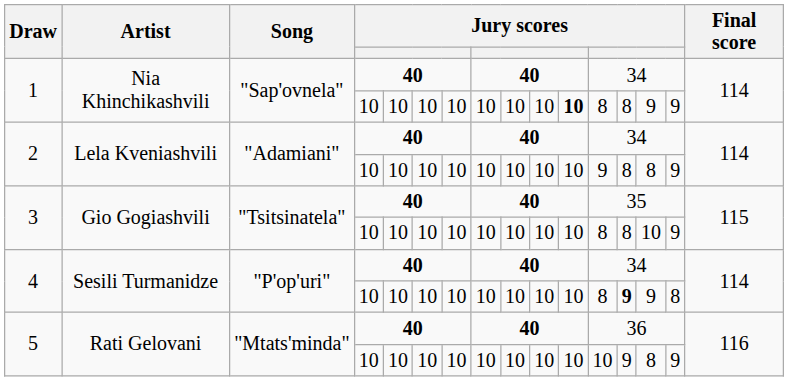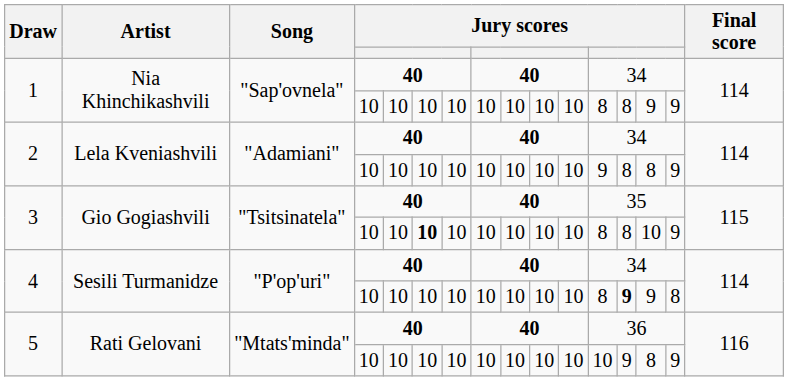1 / 10 | column 11: bold -> normal
3 / 10 | column 6: normal -> bold
